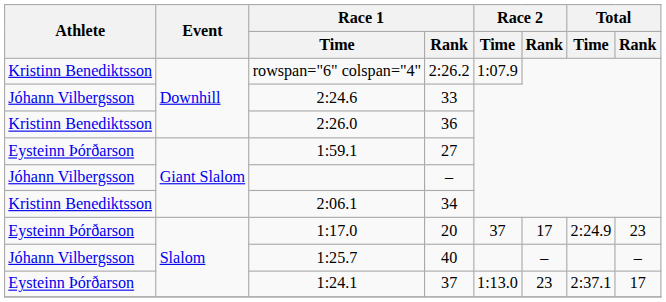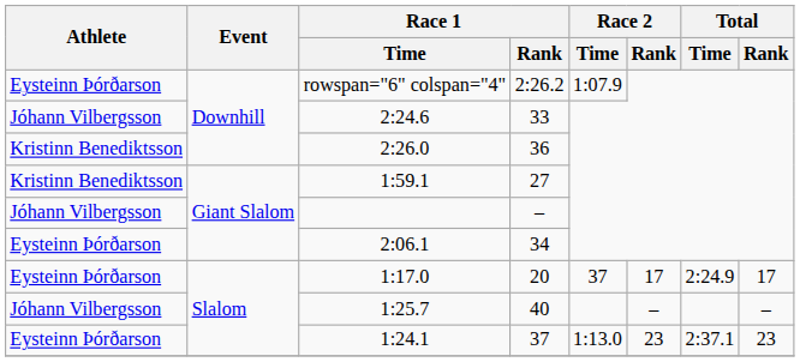rowspan="6" colspan="4" | Athlete: Kristinn Benediktsson -> Eysteinn Þórðarson
1:59.1 | Athlete: Eysteinn Þórðarson -> Kristinn Benediktsson
2:06.1 | Athlete: Kristinn Benediktsson -> Eysteinn Þórðarson
1:17.0 | Total / Rank: 23 -> 17
1:24.1 | Total / Rank: 17 -> 23
